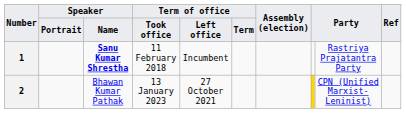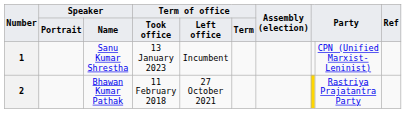1 | Speaker / Name: bold -> normal
1 | Term of office / Took office: 11 February 2018 -> 13 January 2023
1 | column 9: Rastriya Prajatantra Party -> CPN (Unified Marxist-Leninist)
2 | Term of office / Took office: 13 January 2023 -> 11 February 2018
2 | column 9: CPN (Unified Marxist-Leninist) -> Rastriya Prajatantra Party
